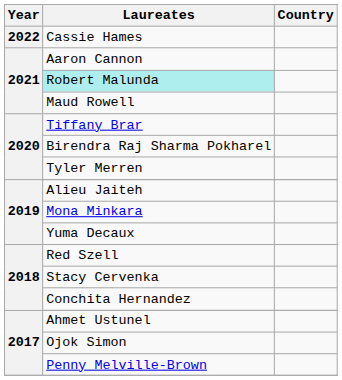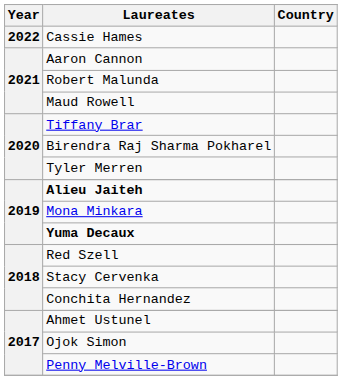Robert Malunda | Laureates: paleturquoise background -> no background
Alieu Jaiteh | Laureates: normal -> bold
Yuma Decaux | Laureates: normal -> bold
